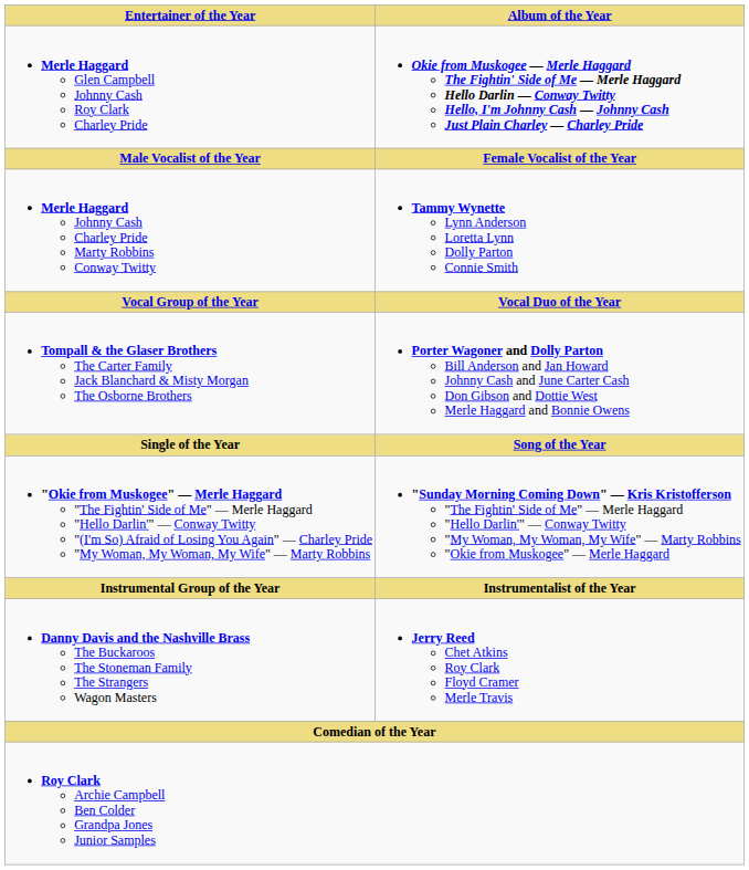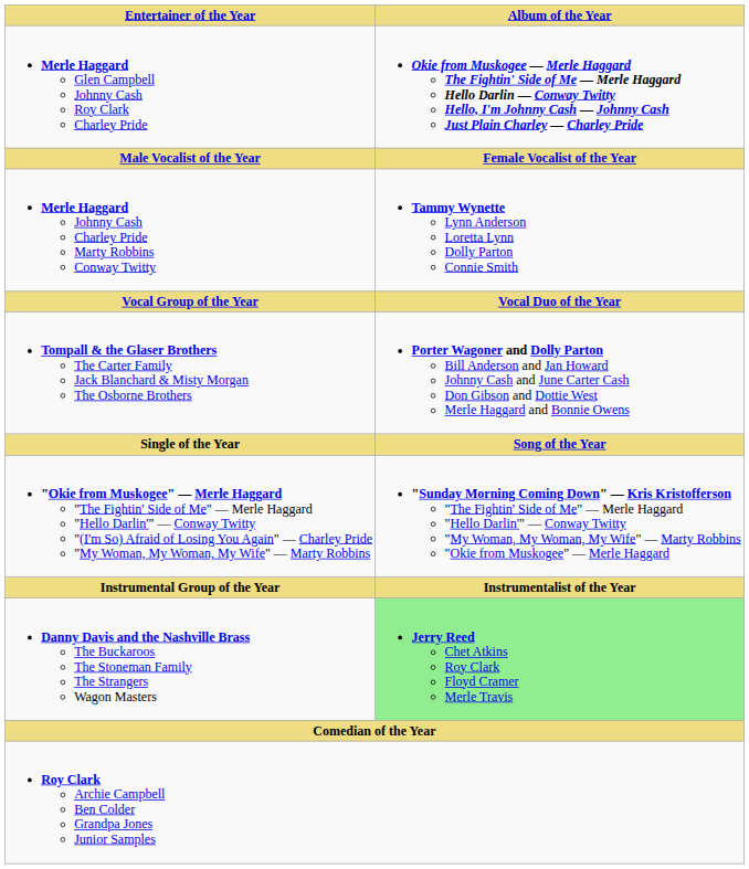row 10 | Album of the Year: no background -> lightgreen background
